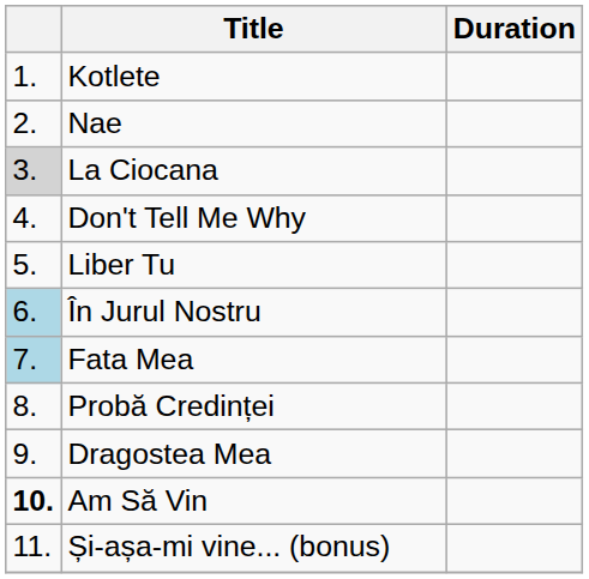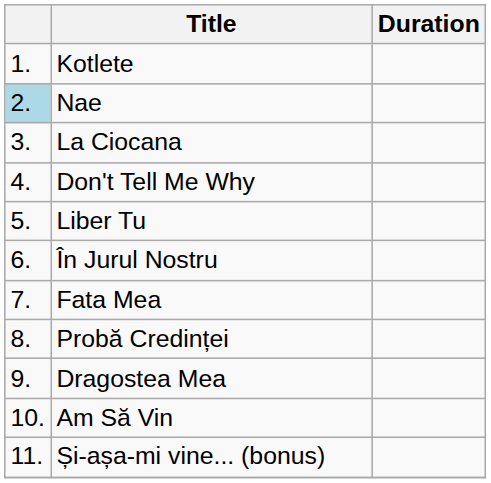Nae | column 1: no background -> lightblue background
La Ciocana | column 1: lightgrey background -> no background
În Jurul Nostru | column 1: lightblue background -> no background
Fata Mea | column 1: lightblue background -> no background
Am Să Vin | column 1: bold -> normal
